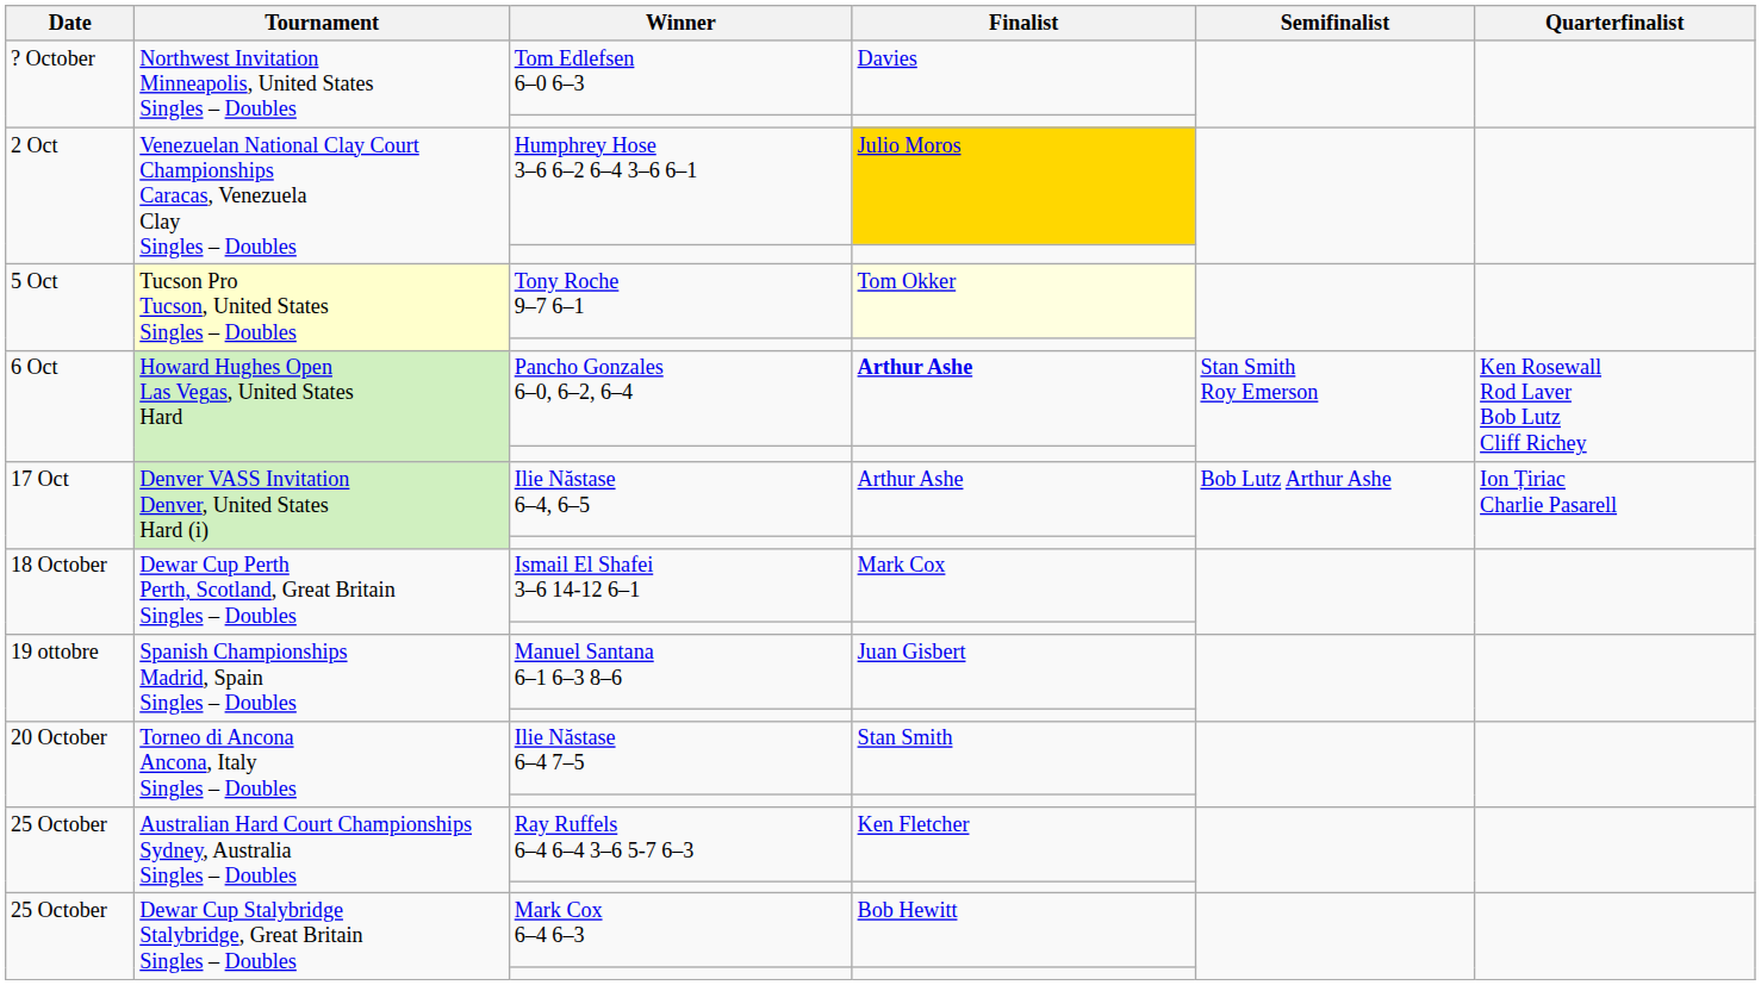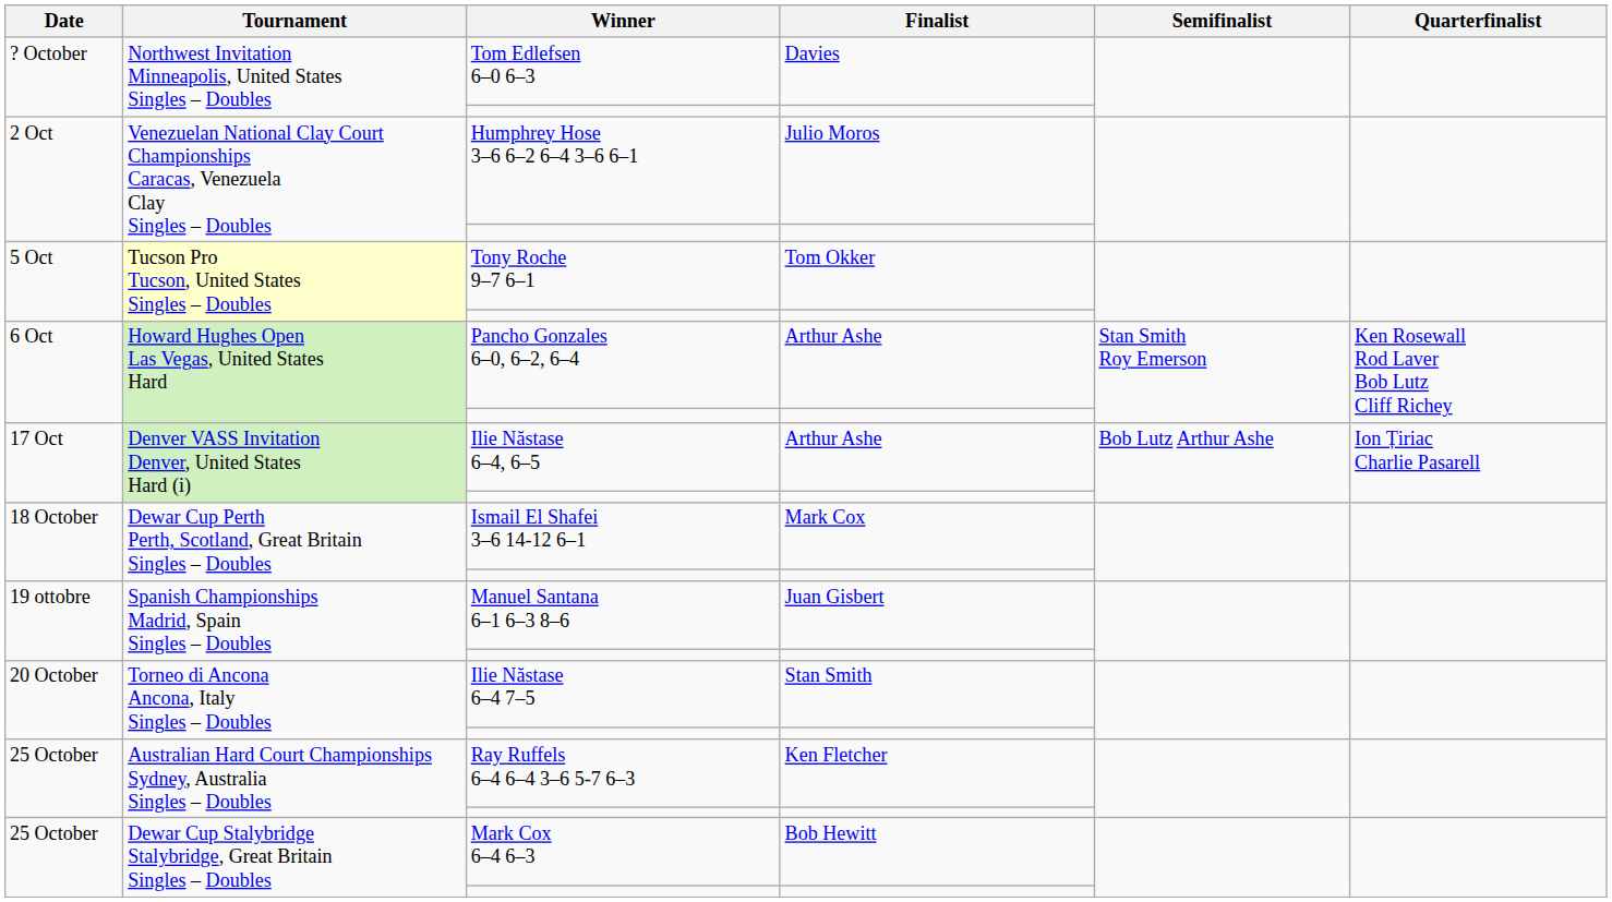Humphrey Hose 3–6 6–2 6–4 3–6 6–1 | Finalist: gold background -> no background
Tony Roche 9–7 6–1 | Finalist: lightyellow background -> no background
Pancho Gonzales 6–0, 6–2, 6–4 | Finalist: bold -> normal
